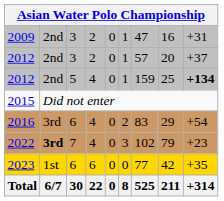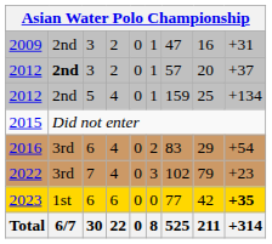2012 / 3 | column 2: normal -> bold
2012 / 5 | column 9: bold -> normal
2022 | column 2: bold -> normal
2023 | column 9: normal -> bold
